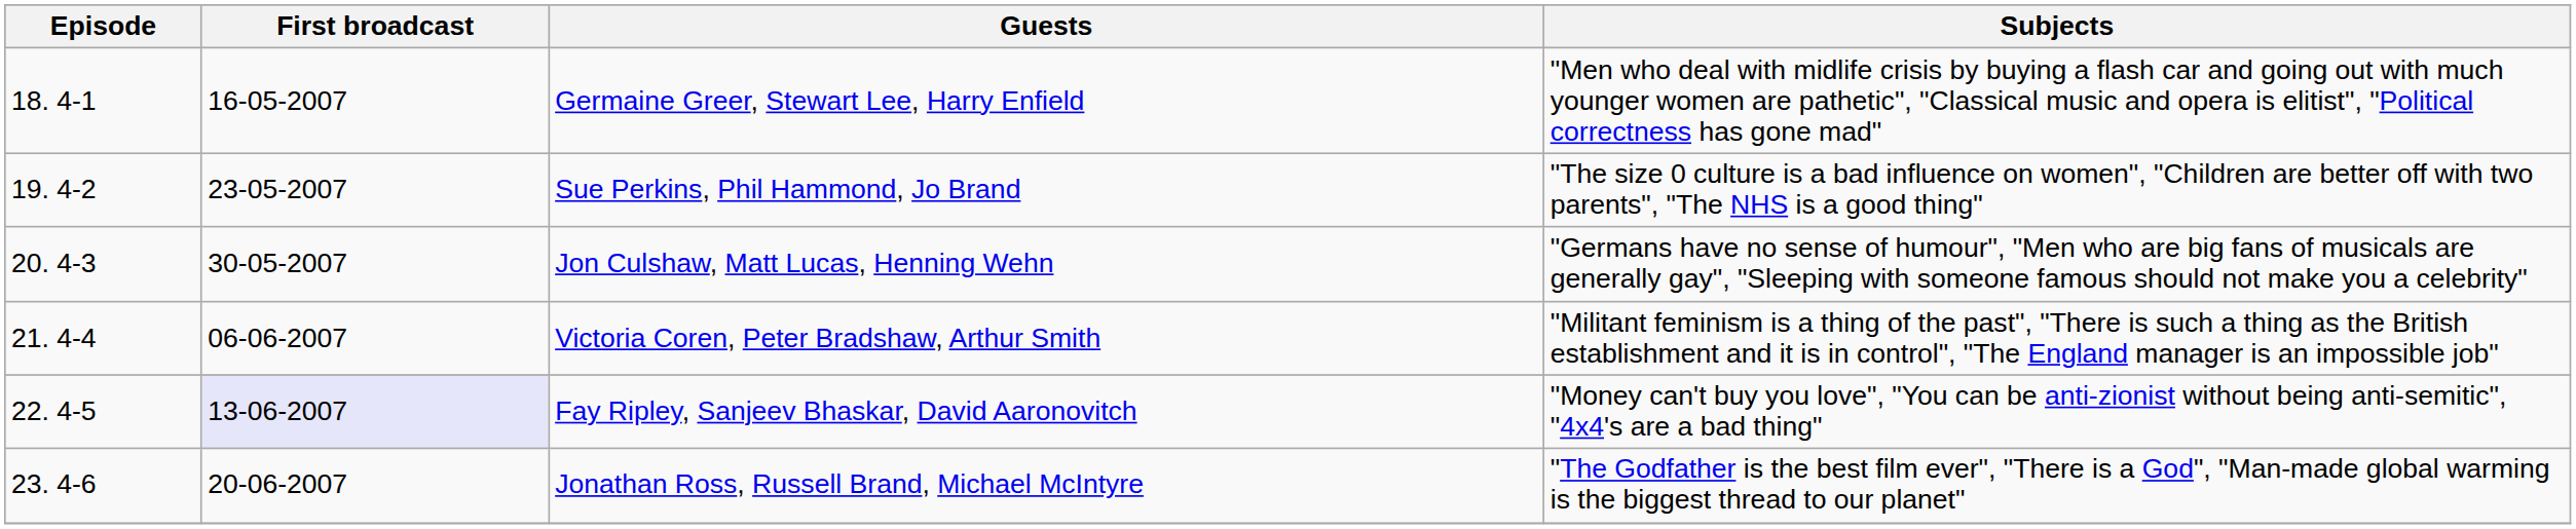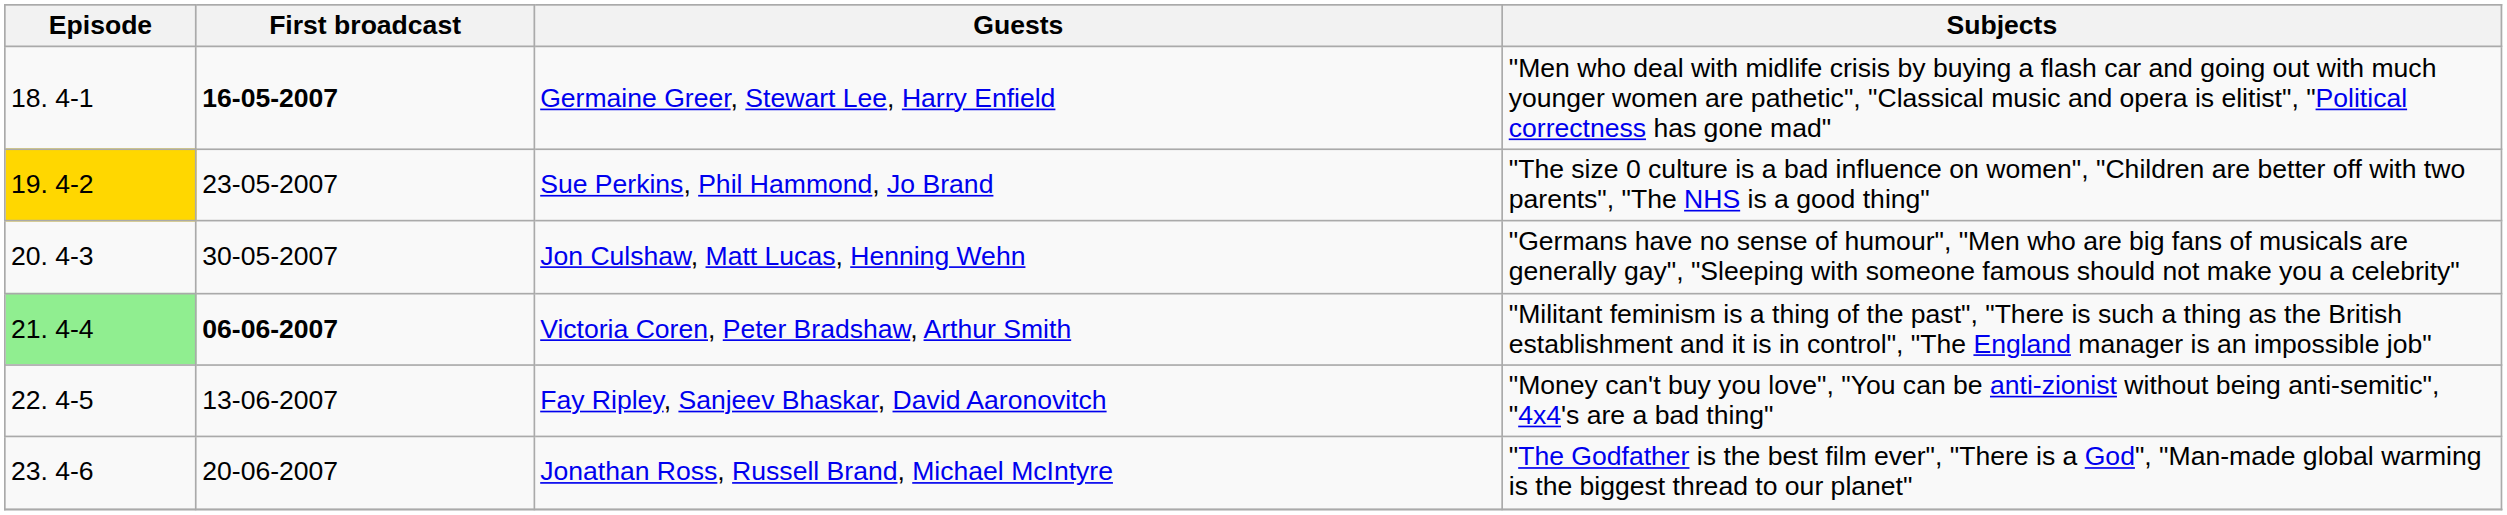Germaine Greer, Stewart Lee, Harry Enfield | First broadcast: normal -> bold
Sue Perkins, Phil Hammond, Jo Brand | Episode: no background -> gold background
Victoria Coren, Peter Bradshaw, Arthur Smith | Episode: no background -> lightgreen background
Victoria Coren, Peter Bradshaw, Arthur Smith | First broadcast: normal -> bold
Fay Ripley, Sanjeev Bhaskar, David Aaronovitch | First broadcast: lavender background -> no background
